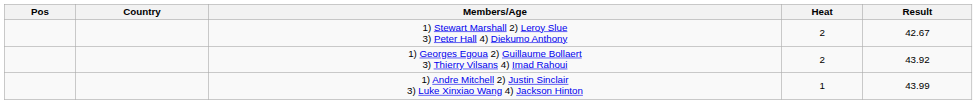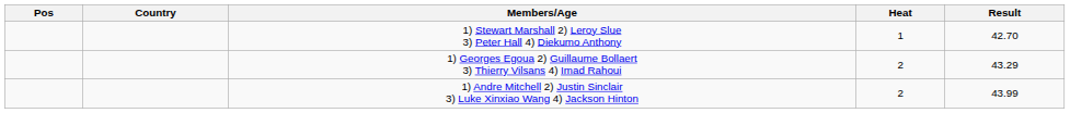row 2 | Heat: 2 -> 1
row 2 | Result: 42.67 -> 42.70
row 3 | Result: 43.92 -> 43.29
row 4 | Heat: 1 -> 2
